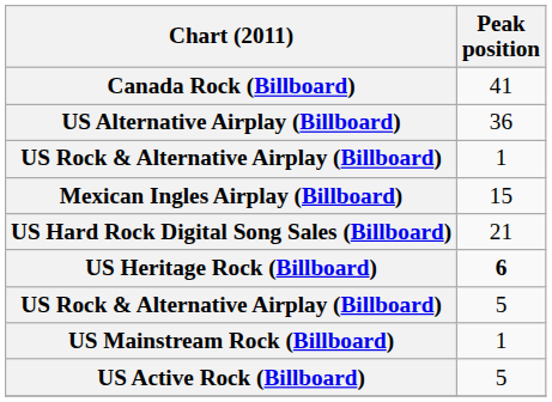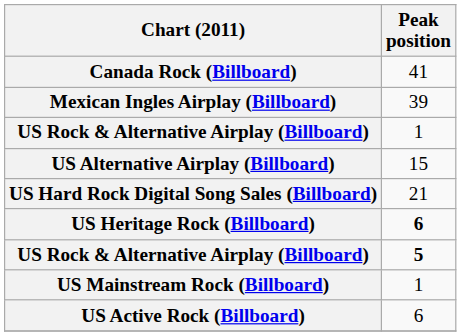row 3 | Chart (2011): US Alternative Airplay (Billboard) -> Mexican Ingles Airplay (Billboard)
row 3 | Peak position: 36 -> 39
row 5 | Chart (2011): Mexican Ingles Airplay (Billboard) -> US Alternative Airplay (Billboard)
row 8 | Peak position: normal -> bold
row 10 | Peak position: 5 -> 6
